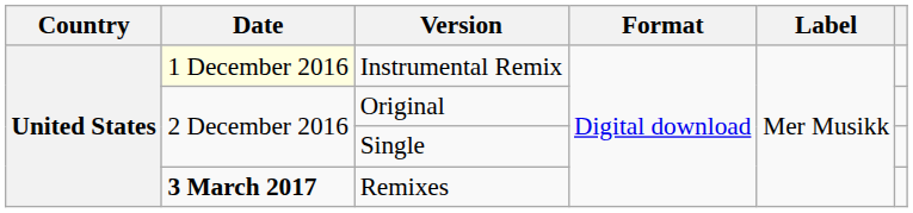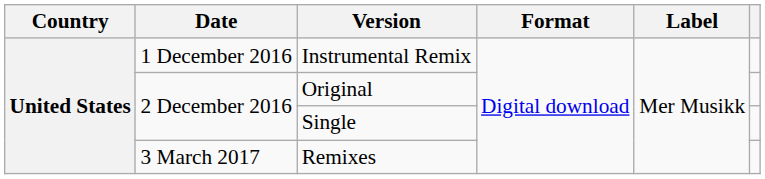Instrumental Remix | Date: lightyellow background -> no background
Remixes | Date: bold -> normal
